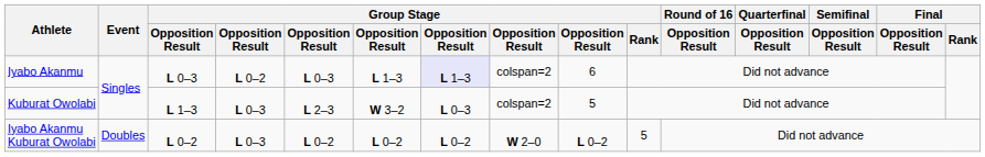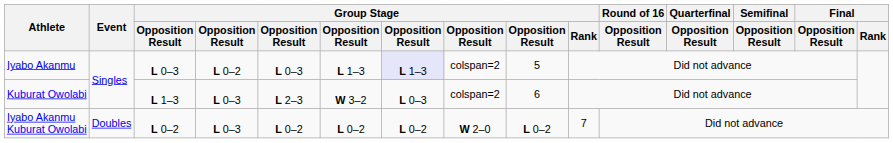Iyabo Akanmu | column 9: 6 -> 5
Kuburat Owolabi | column 9: 5 -> 6
Iyabo Akanmu Kuburat Owolabi | Group Stage / Rank: 5 -> 7
